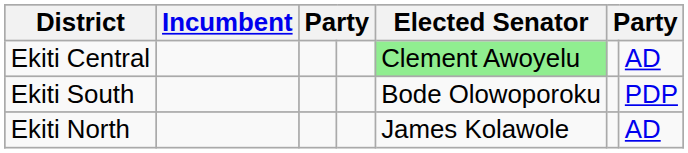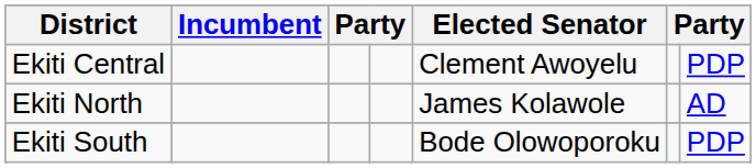Ekiti Central | Elected Senator: lightgreen background -> no background
Ekiti Central | column 7: AD -> PDP
rows swapped: Ekiti South <-> Ekiti North
